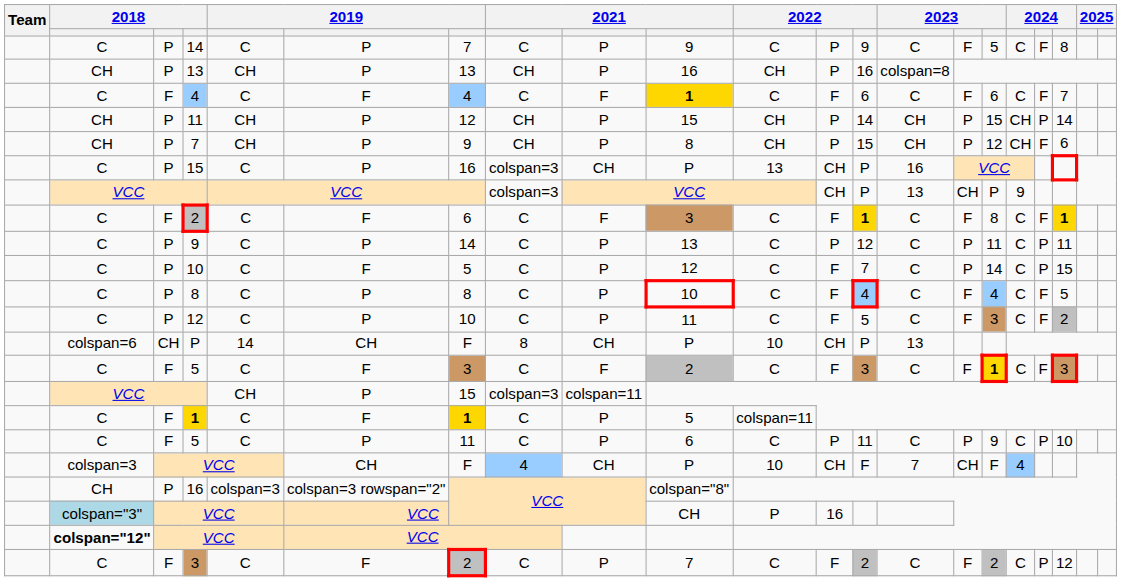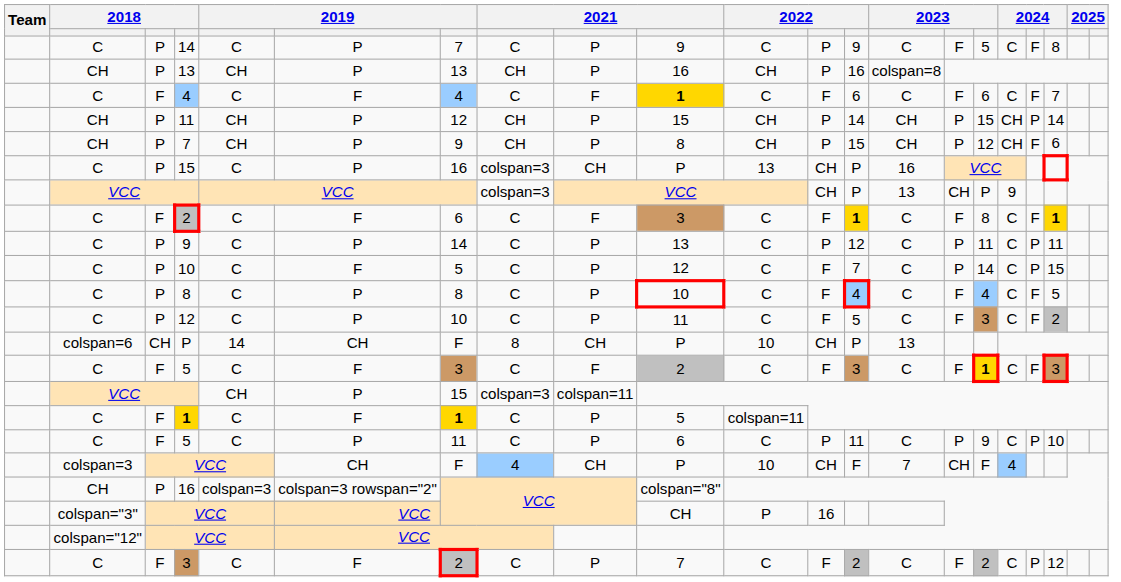colspan="3" / VCC | column 2: lightblue background -> no background
colspan="12" / VCC | column 2: bold -> normal
